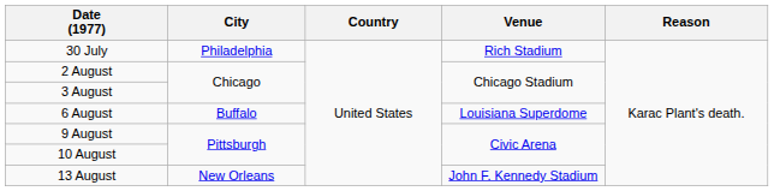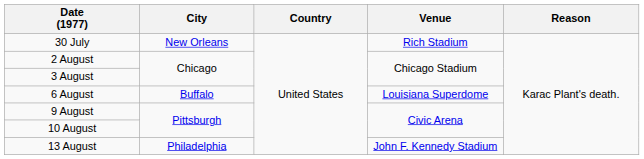30 July | City: Philadelphia -> New Orleans
13 August | City: New Orleans -> Philadelphia
